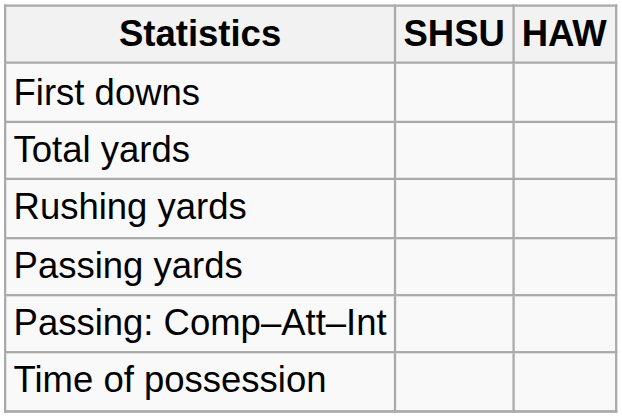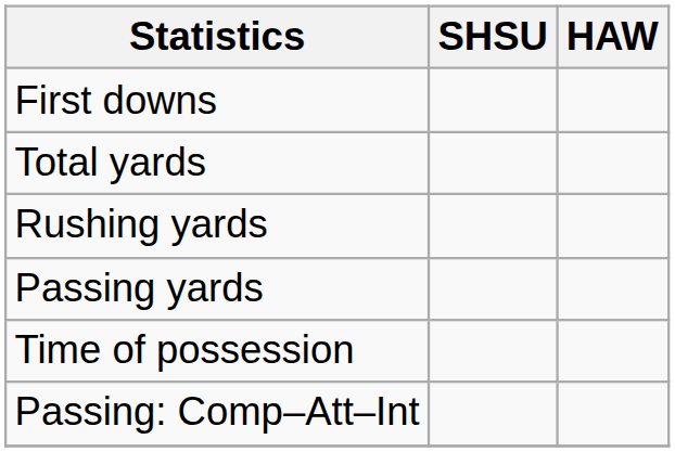rows swapped: Passing: Comp–Att–Int <-> Time of possession
